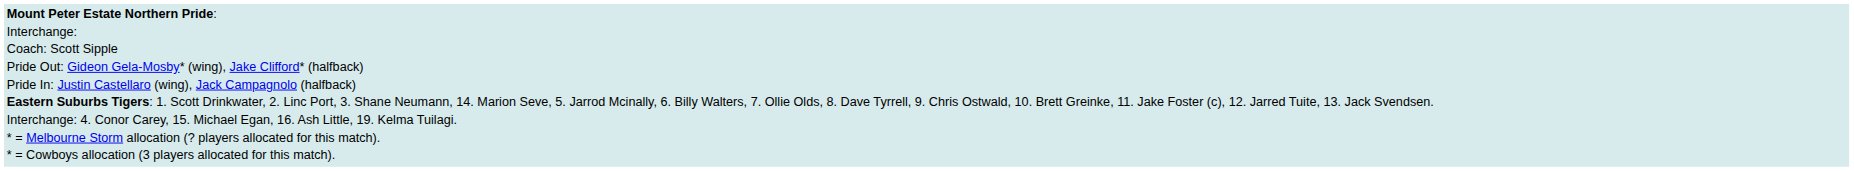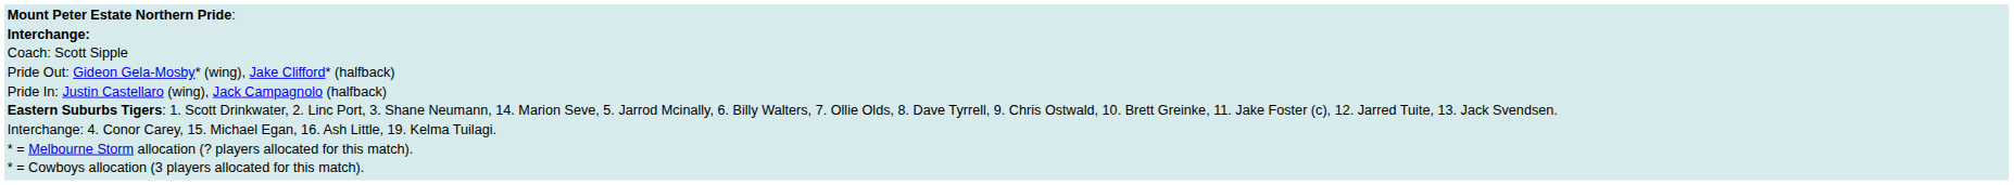row 2 | column 1: normal -> bold
